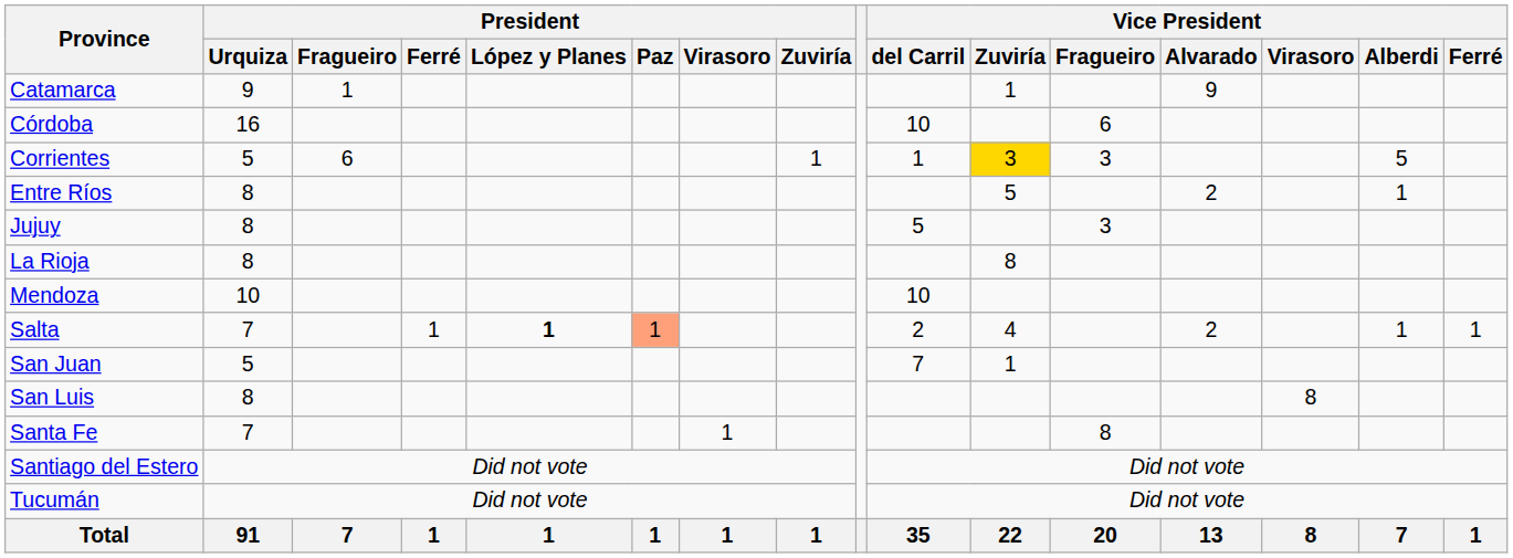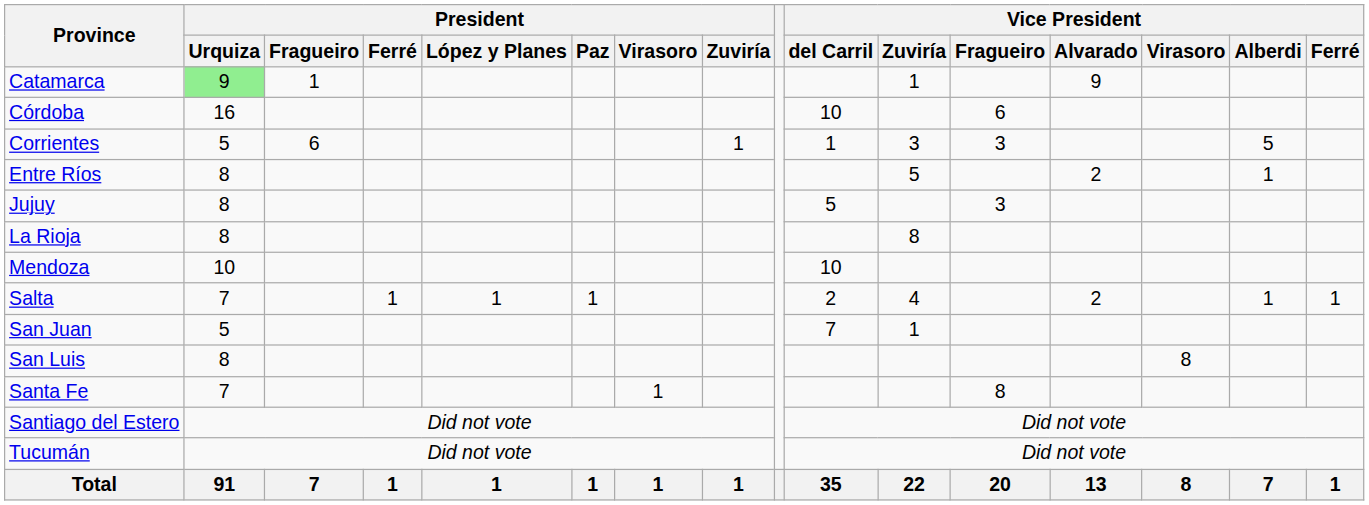Catamarca | President / Urquiza: no background -> lightgreen background
Corrientes | Vice President / Zuviría: gold background -> no background
Salta | President / López y Planes: bold -> normal
Salta | President / Paz: lightsalmon background -> no background
